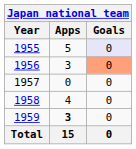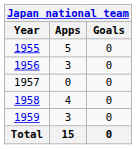1955 | Goals: lavender background -> no background
1956 | Goals: lightsalmon background -> no background
1959 | Apps: bold -> normal
